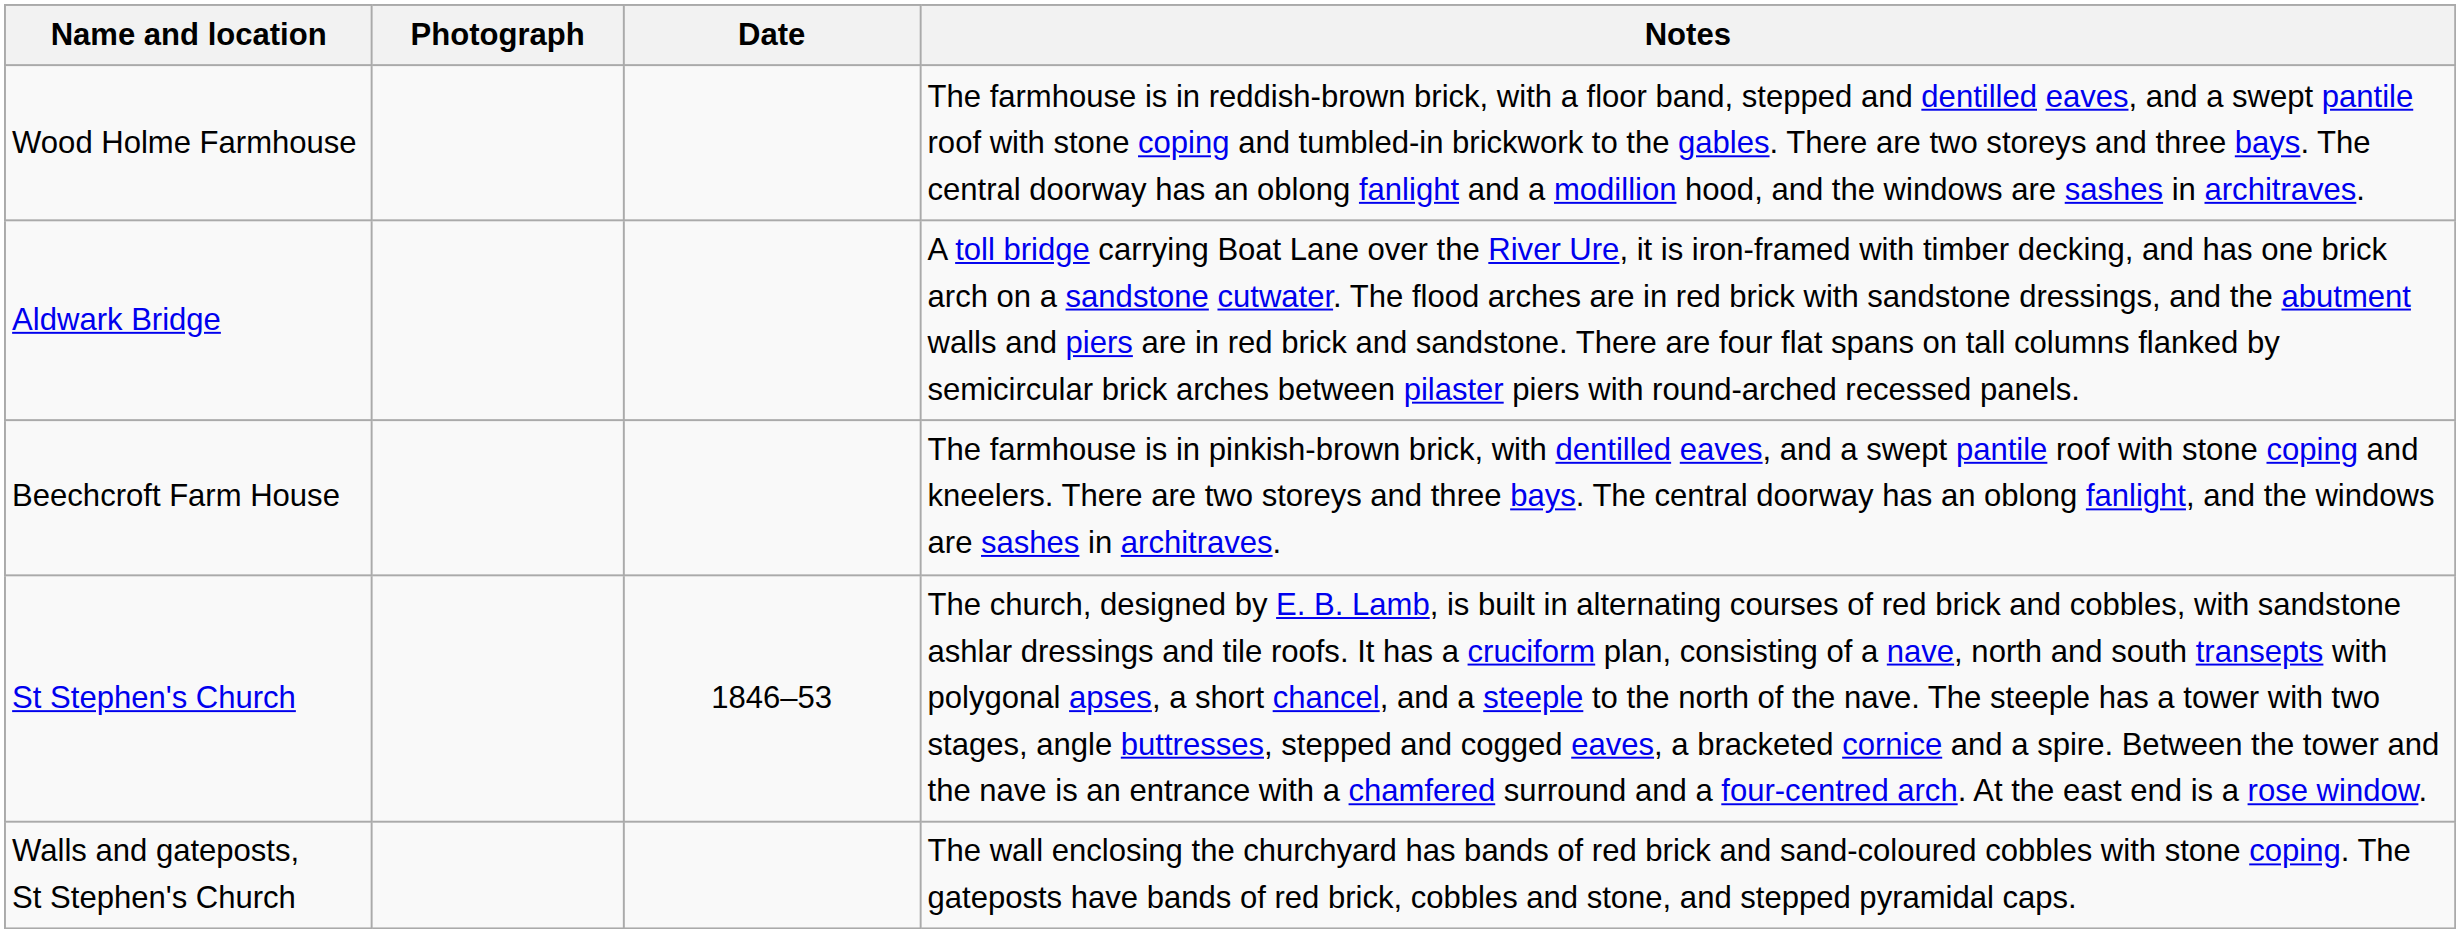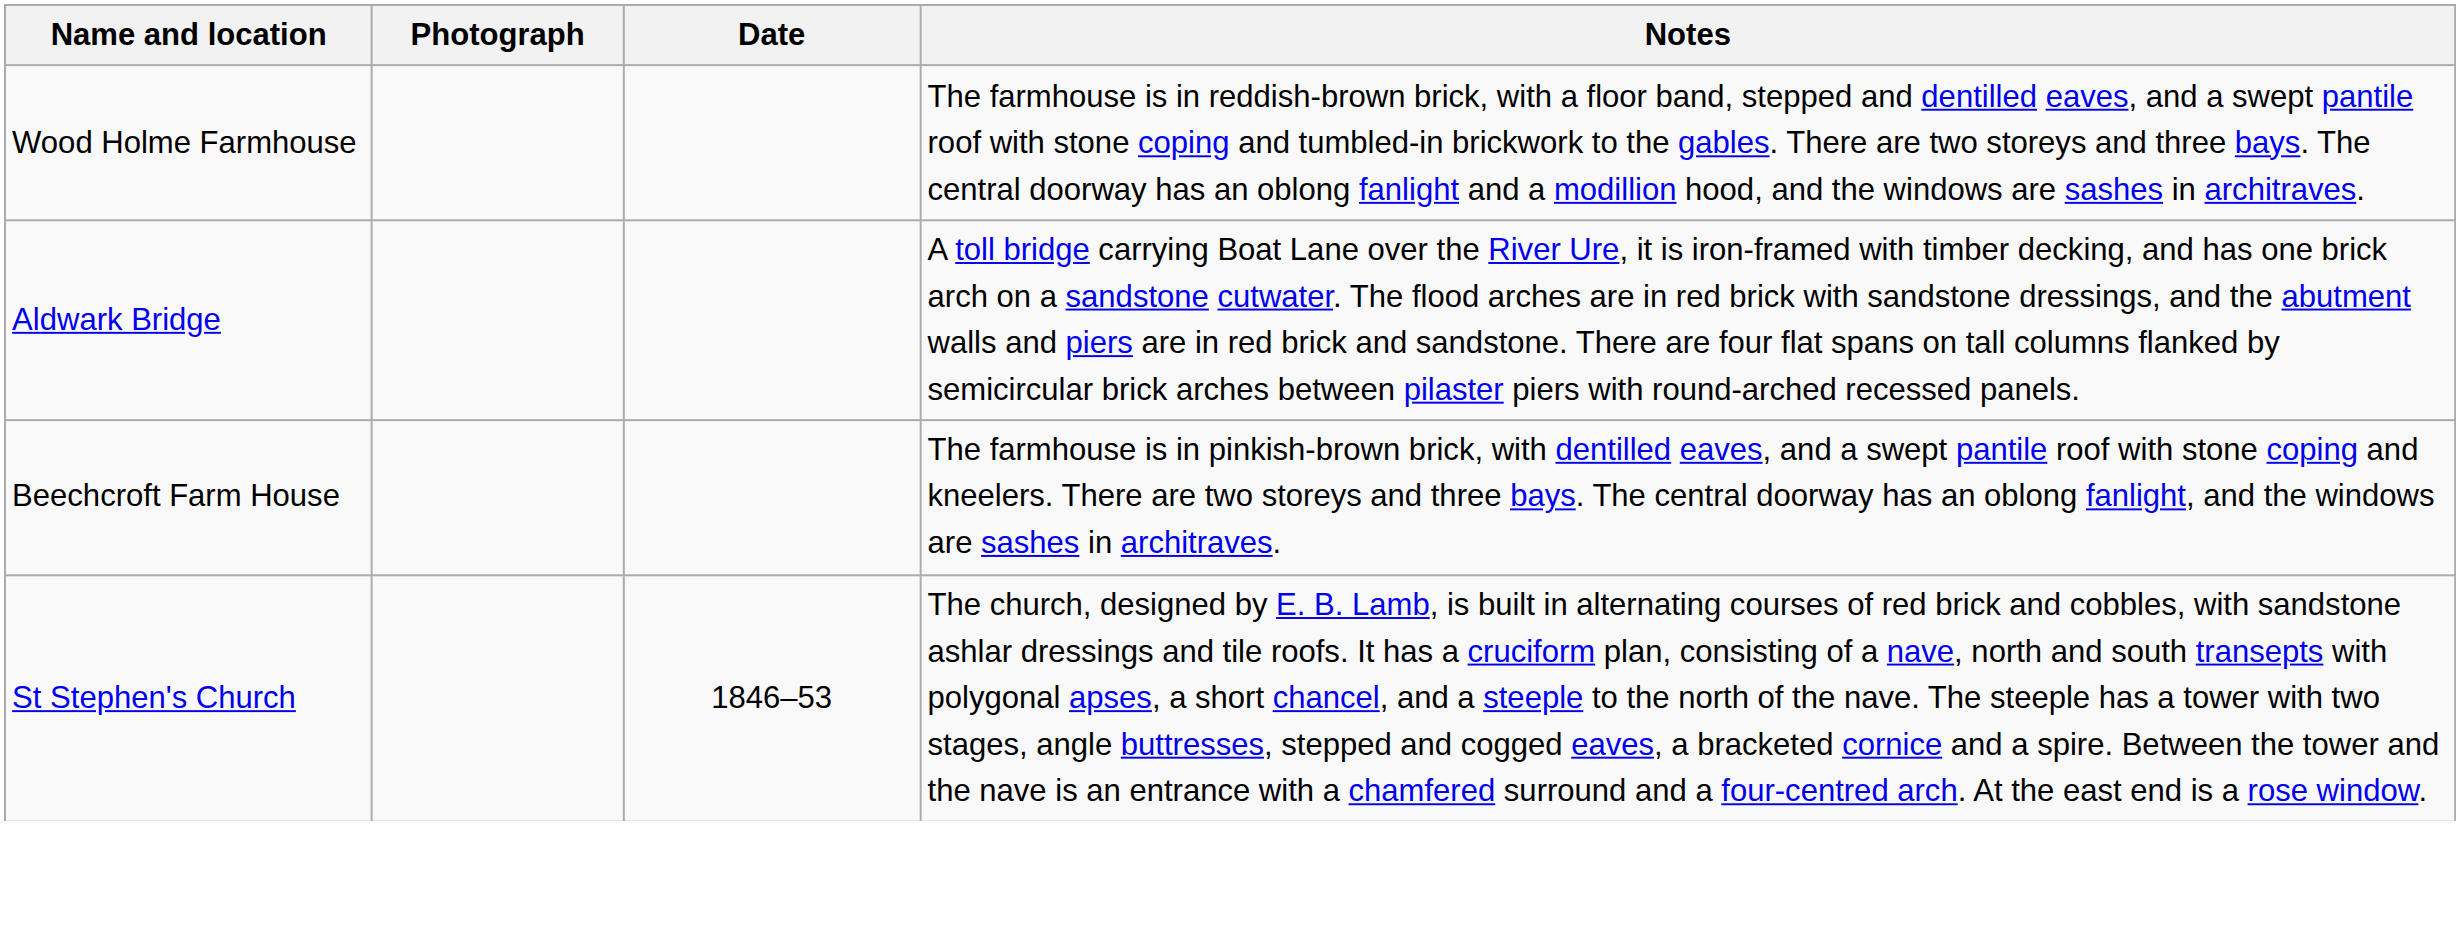- row: Walls and gateposts, St Stephen's Church | The wall enclosing the churchyard has bands of red brick and sand-coloured cobbles with stone coping. The gateposts have bands of red brick, cobbles and stone, and stepped pyramidal caps.
